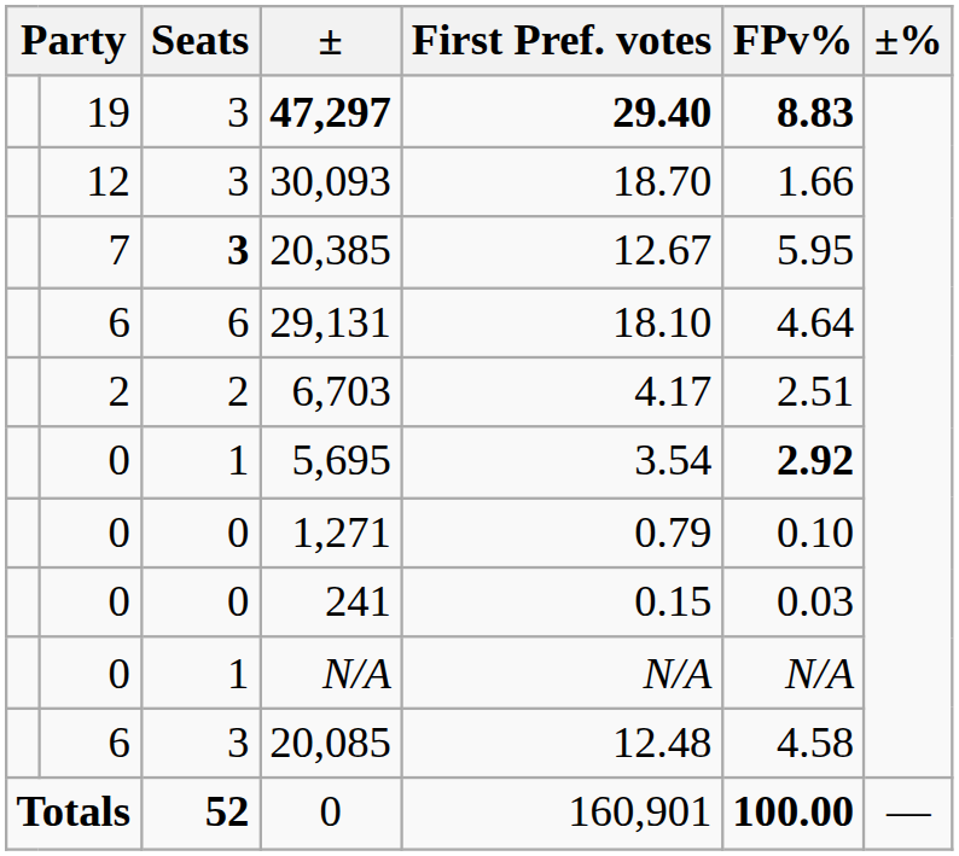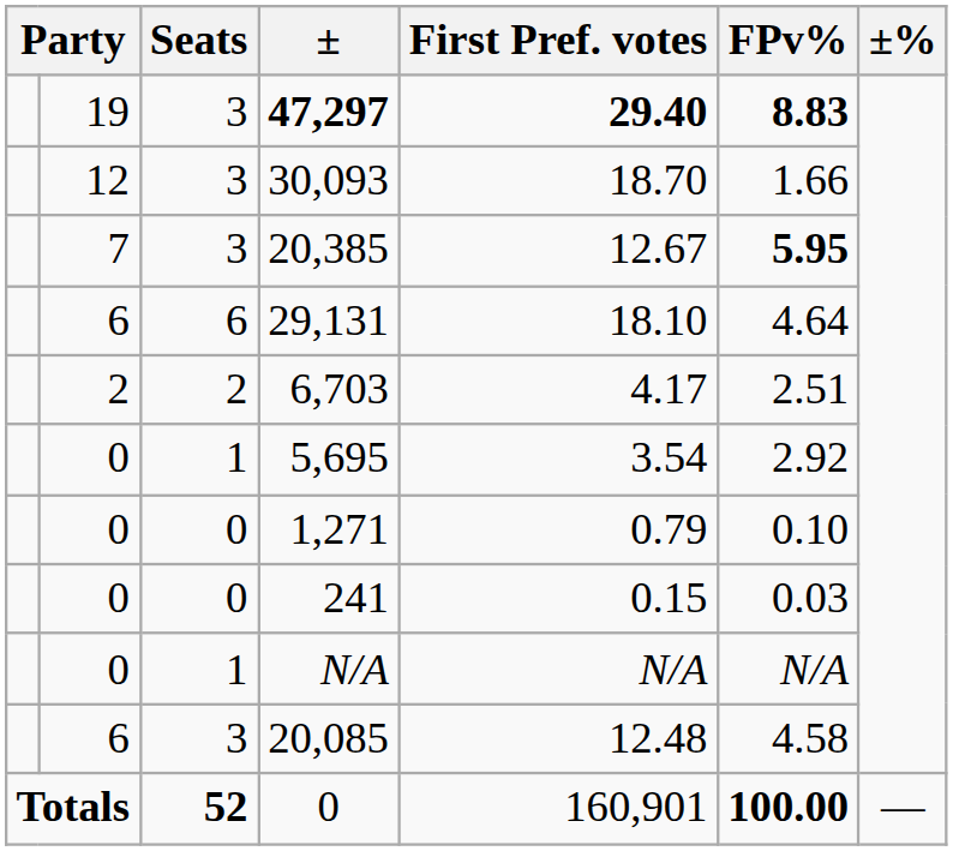20,385 | Seats: bold -> normal
20,385 | FPv%: normal -> bold
5,695 | FPv%: bold -> normal
